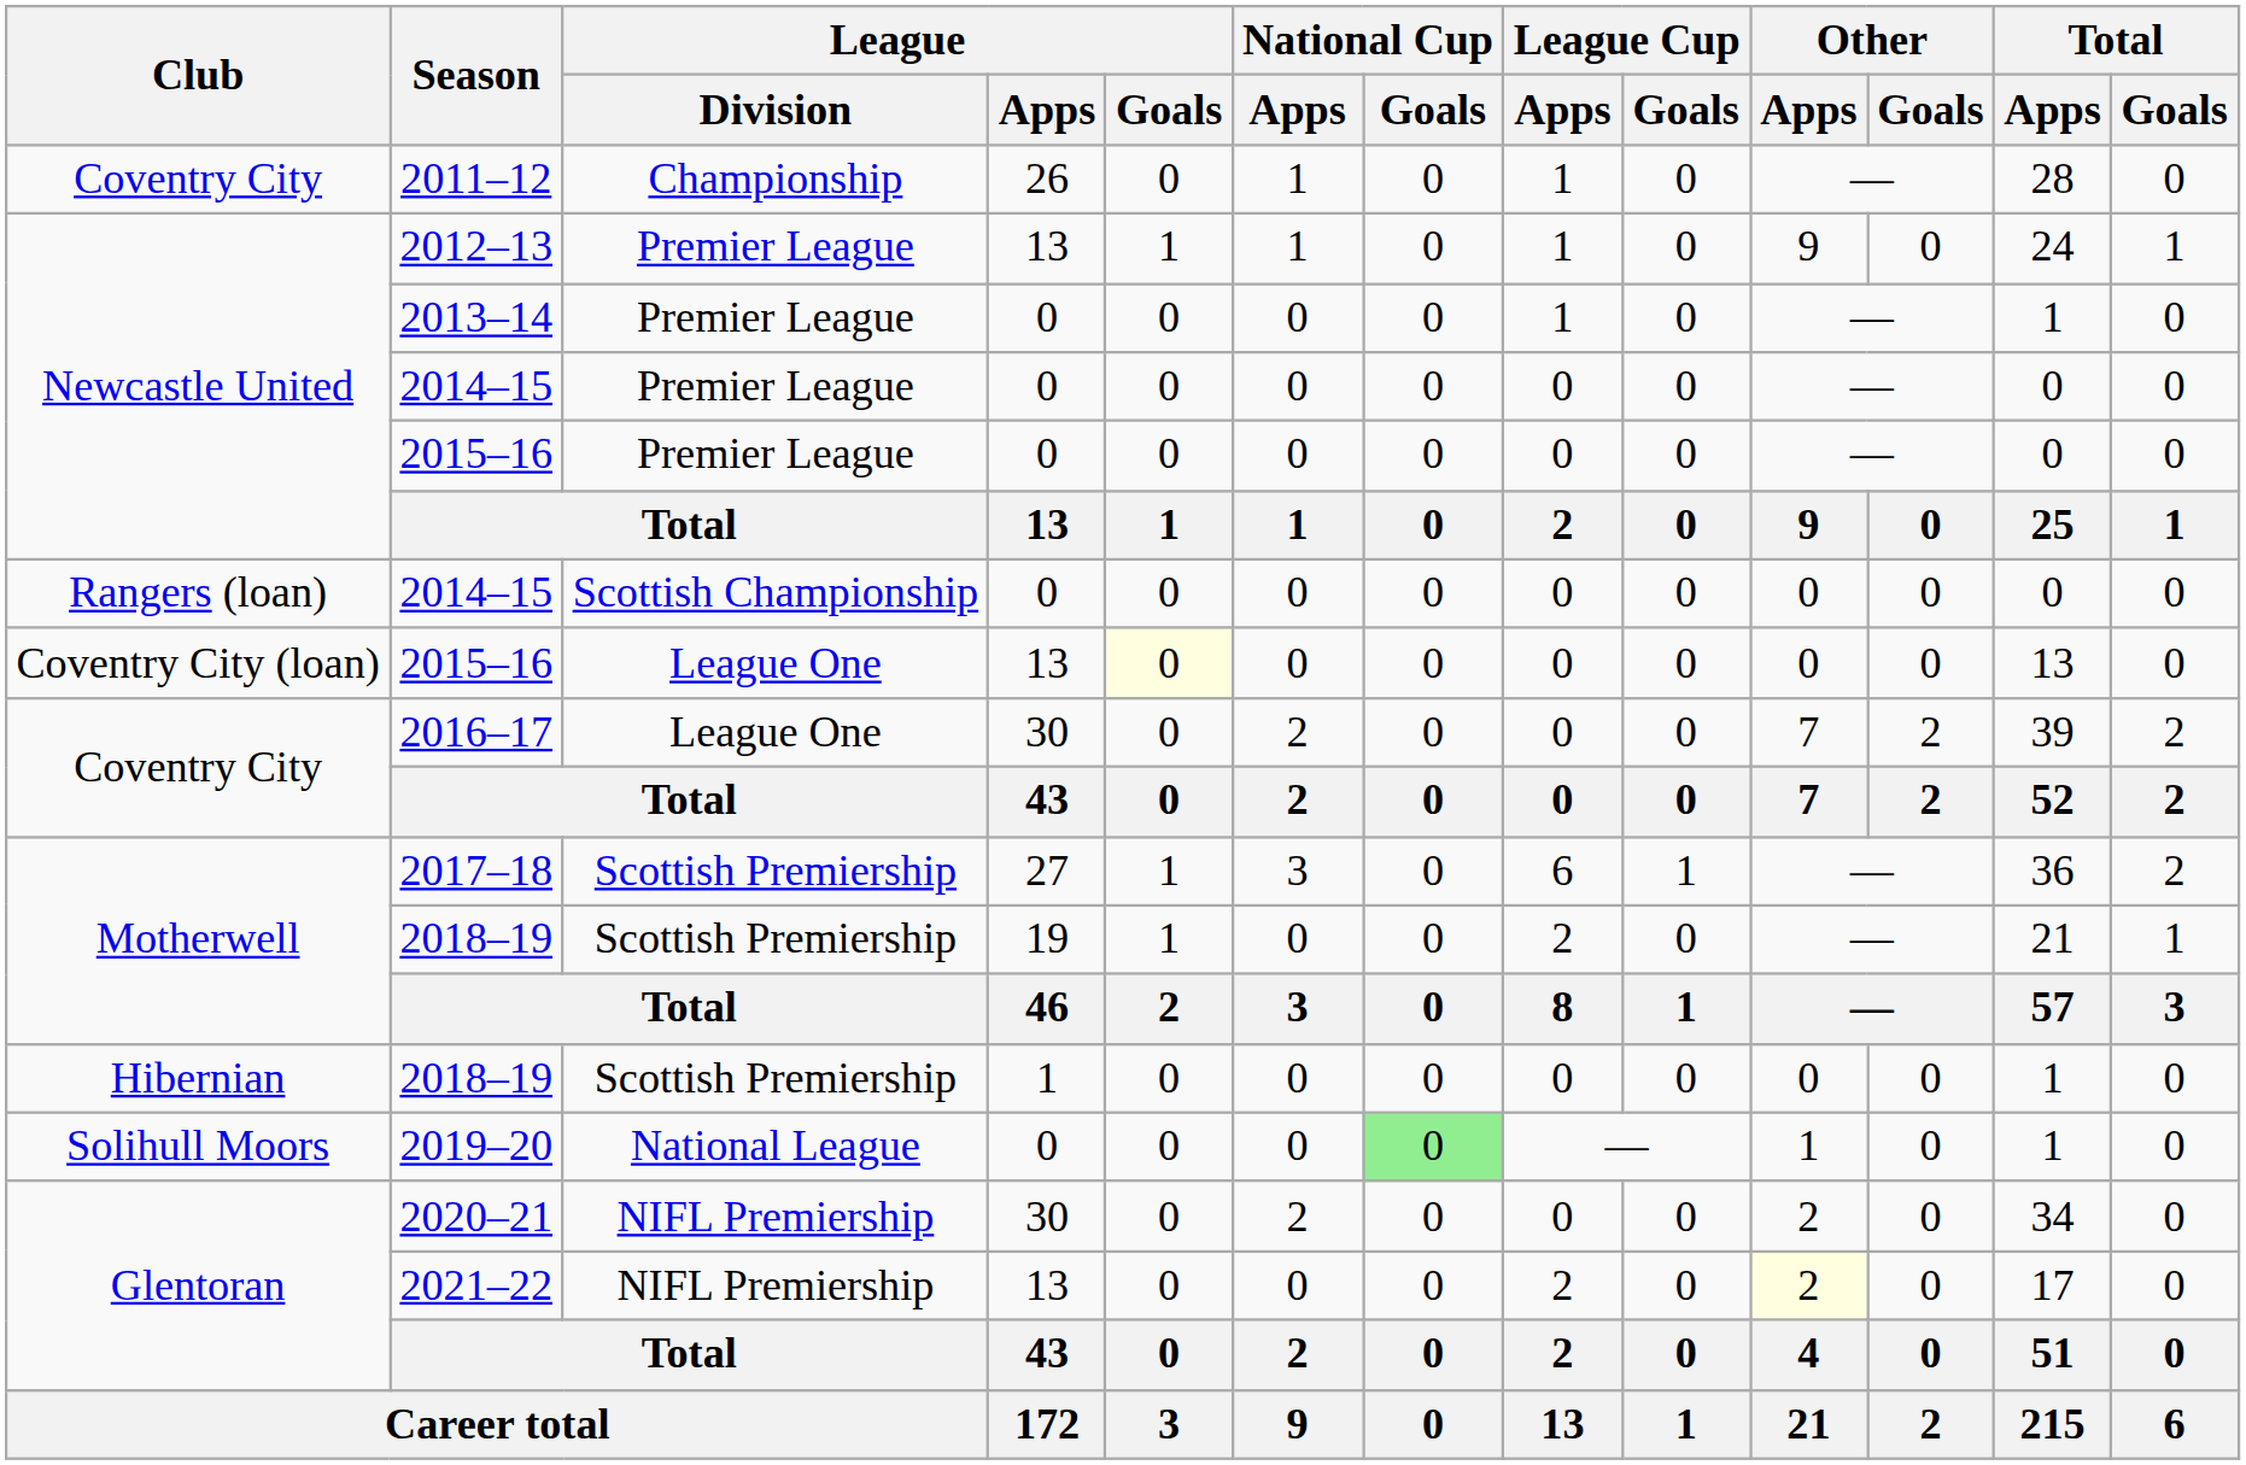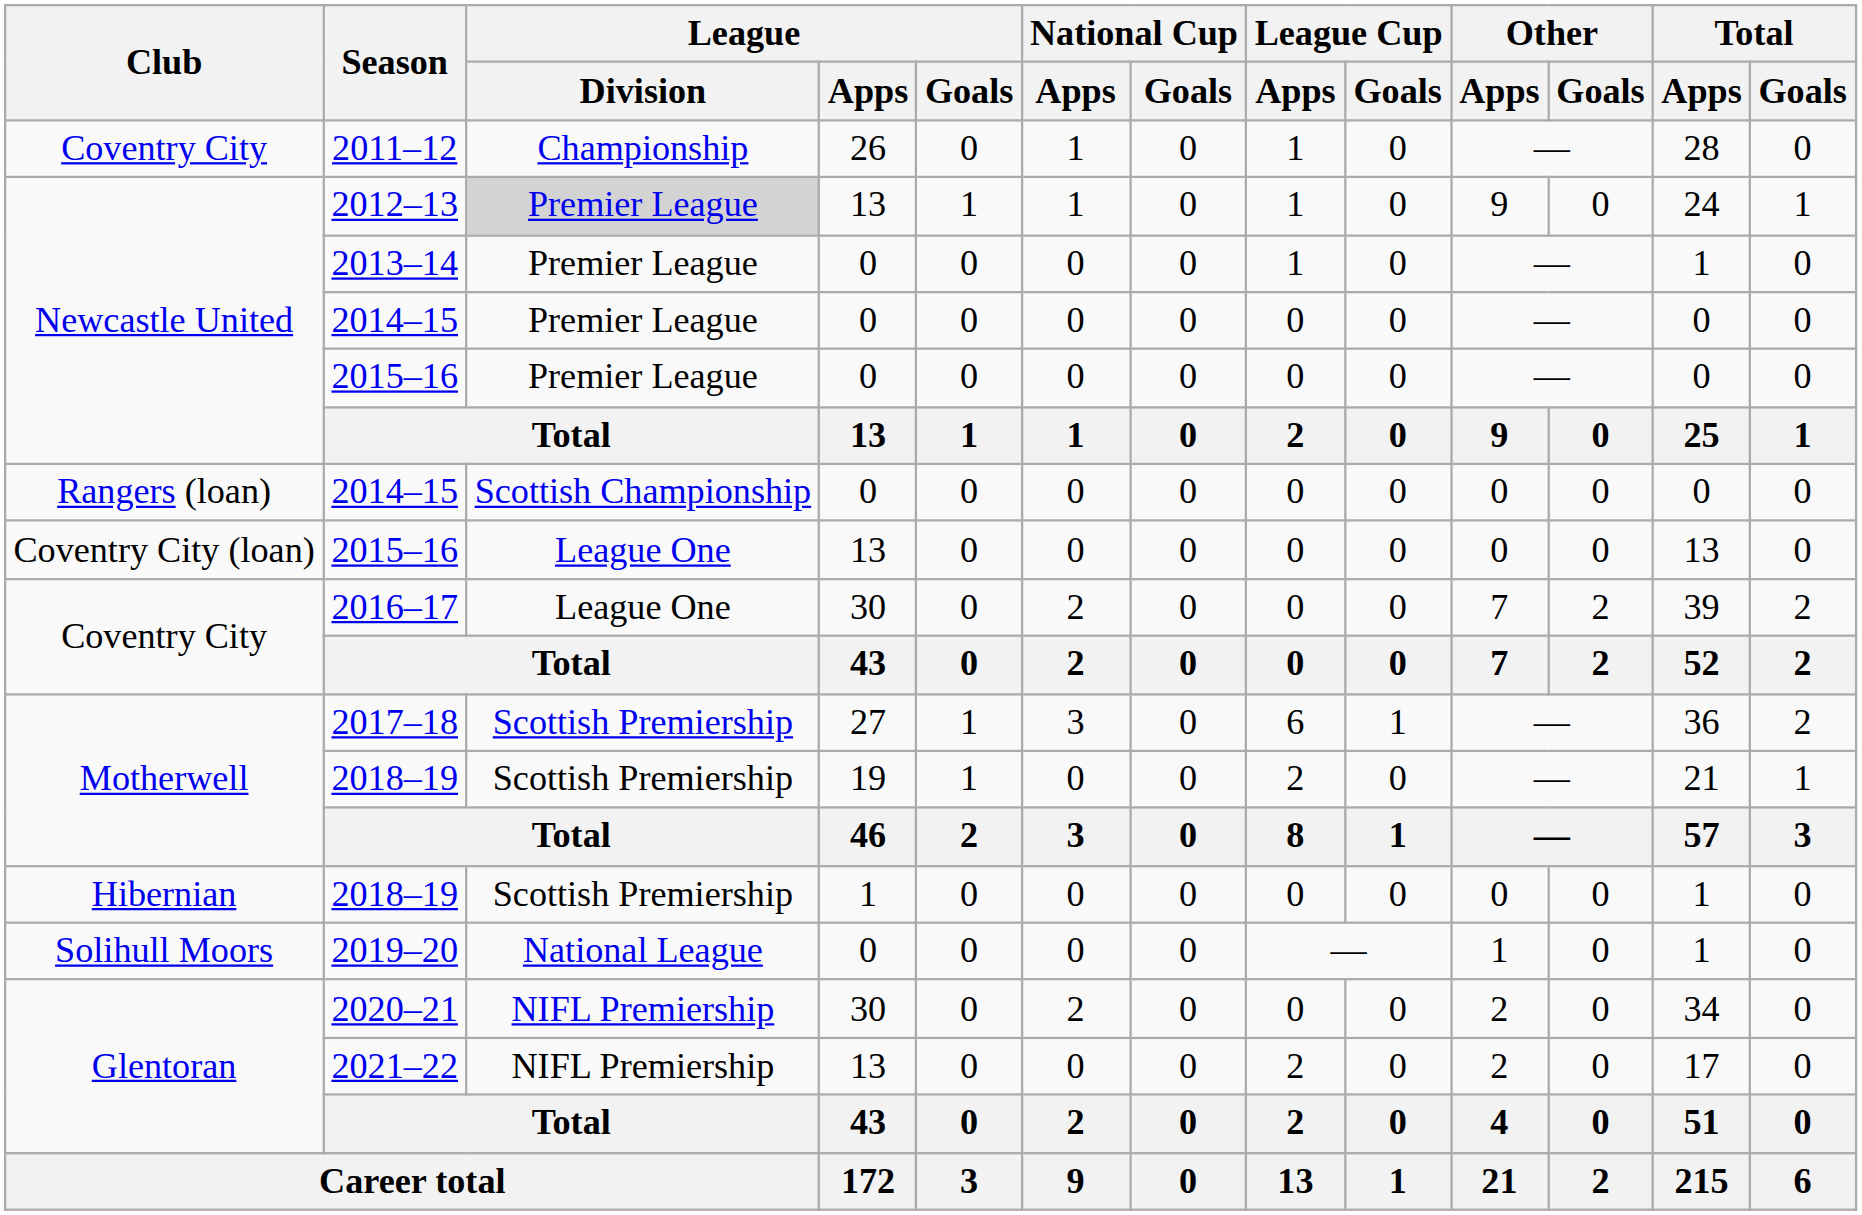2012–13 | League / Division: no background -> lightgrey background
Coventry City (loan) / 2015–16 | League / Goals: lightyellow background -> no background
2019–20 | National Cup / Goals: lightgreen background -> no background
2021–22 | Other / Apps: lightyellow background -> no background
